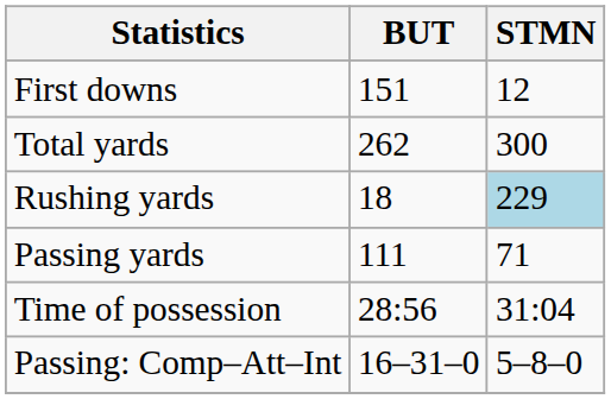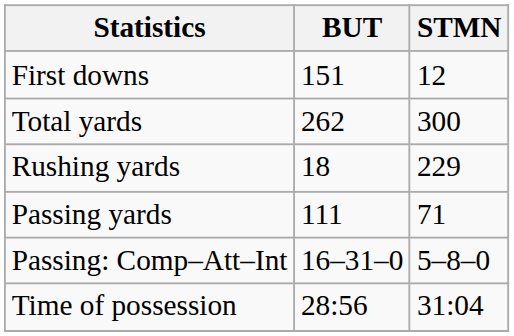Rushing yards | STMN: lightblue background -> no background
rows swapped: Passing: Comp–Att–Int <-> Time of possession
